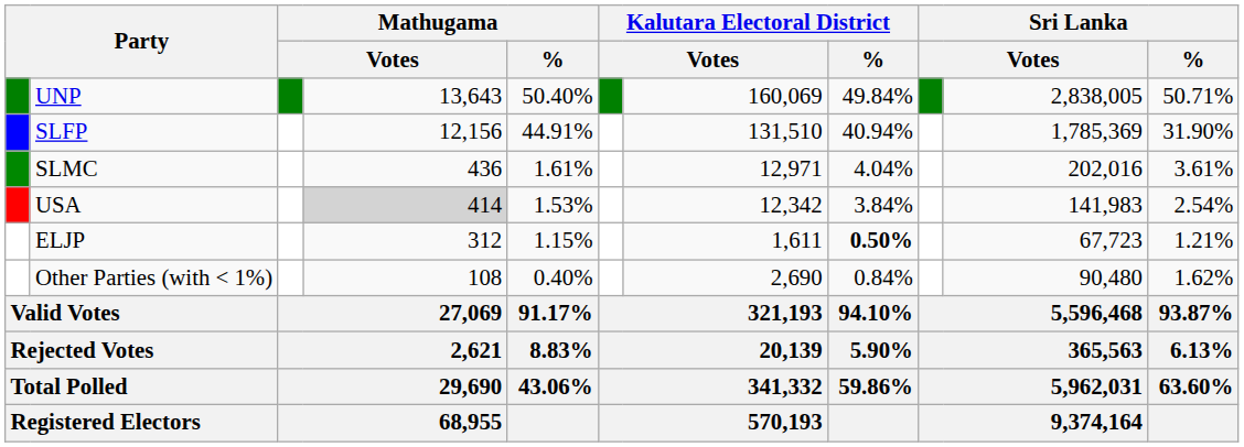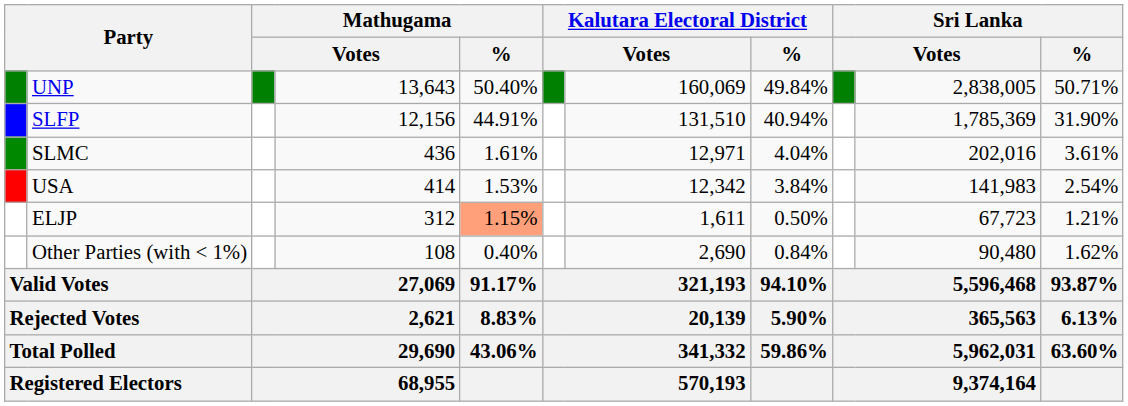USA | column 4: lightgrey background -> no background
ELJP | Mathugama / %: no background -> lightsalmon background
ELJP | Kalutara Electoral District / %: bold -> normal
